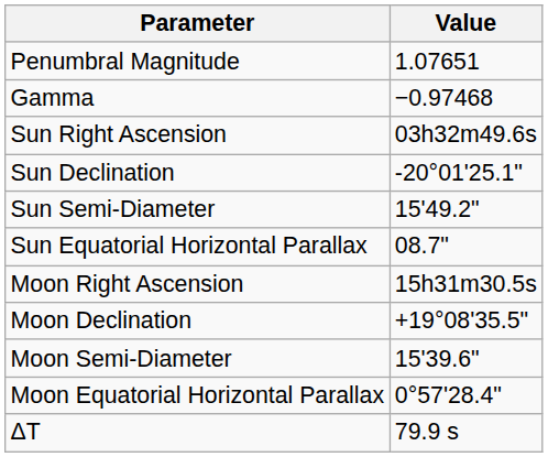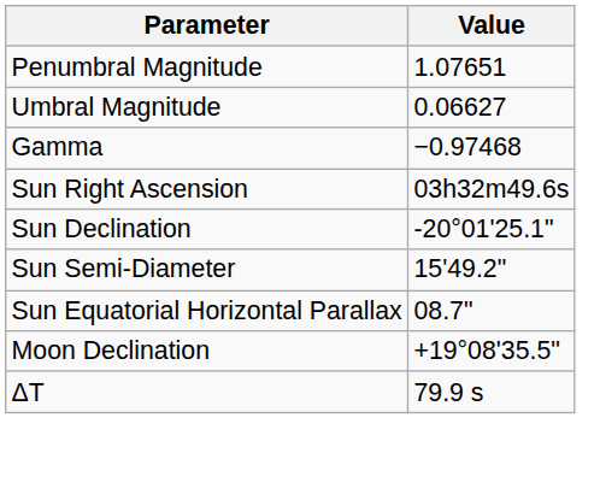+ row: Umbral Magnitude | 0.06627
- row: Moon Right Ascension | 15h31m30.5s
- row: Moon Semi-Diameter | 15'39.6"
- row: Moon Equatorial Horizontal Parallax | 0°57'28.4"
